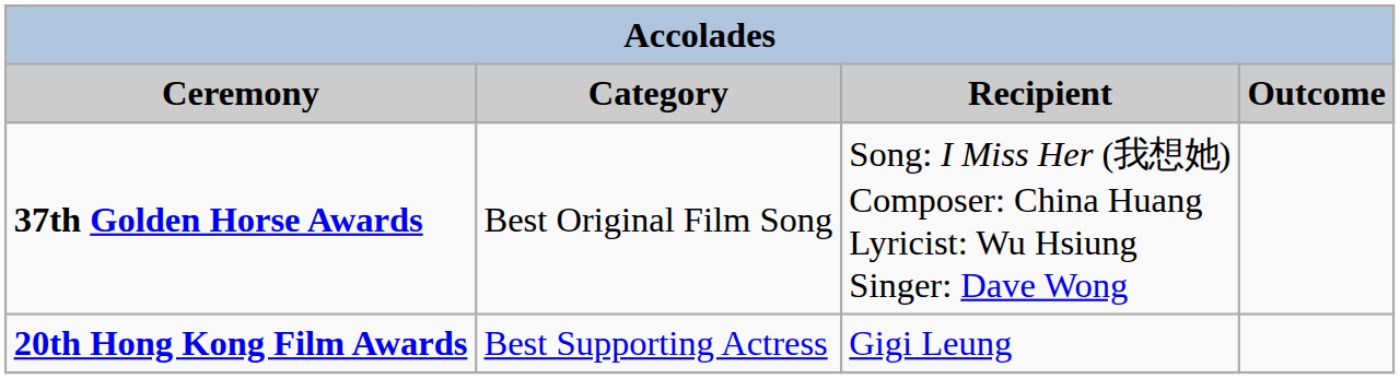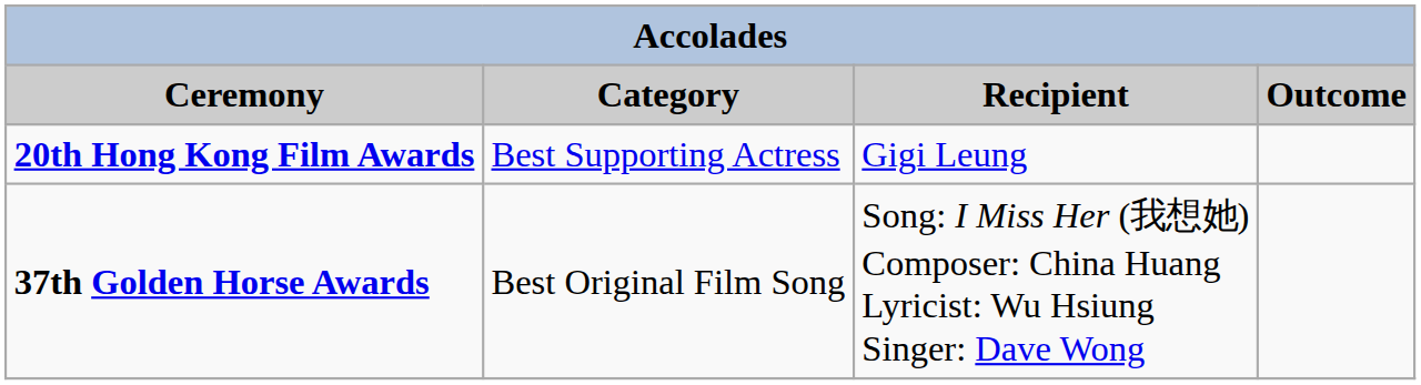rows swapped: 20th Hong Kong Film Awards <-> 37th Golden Horse Awards
